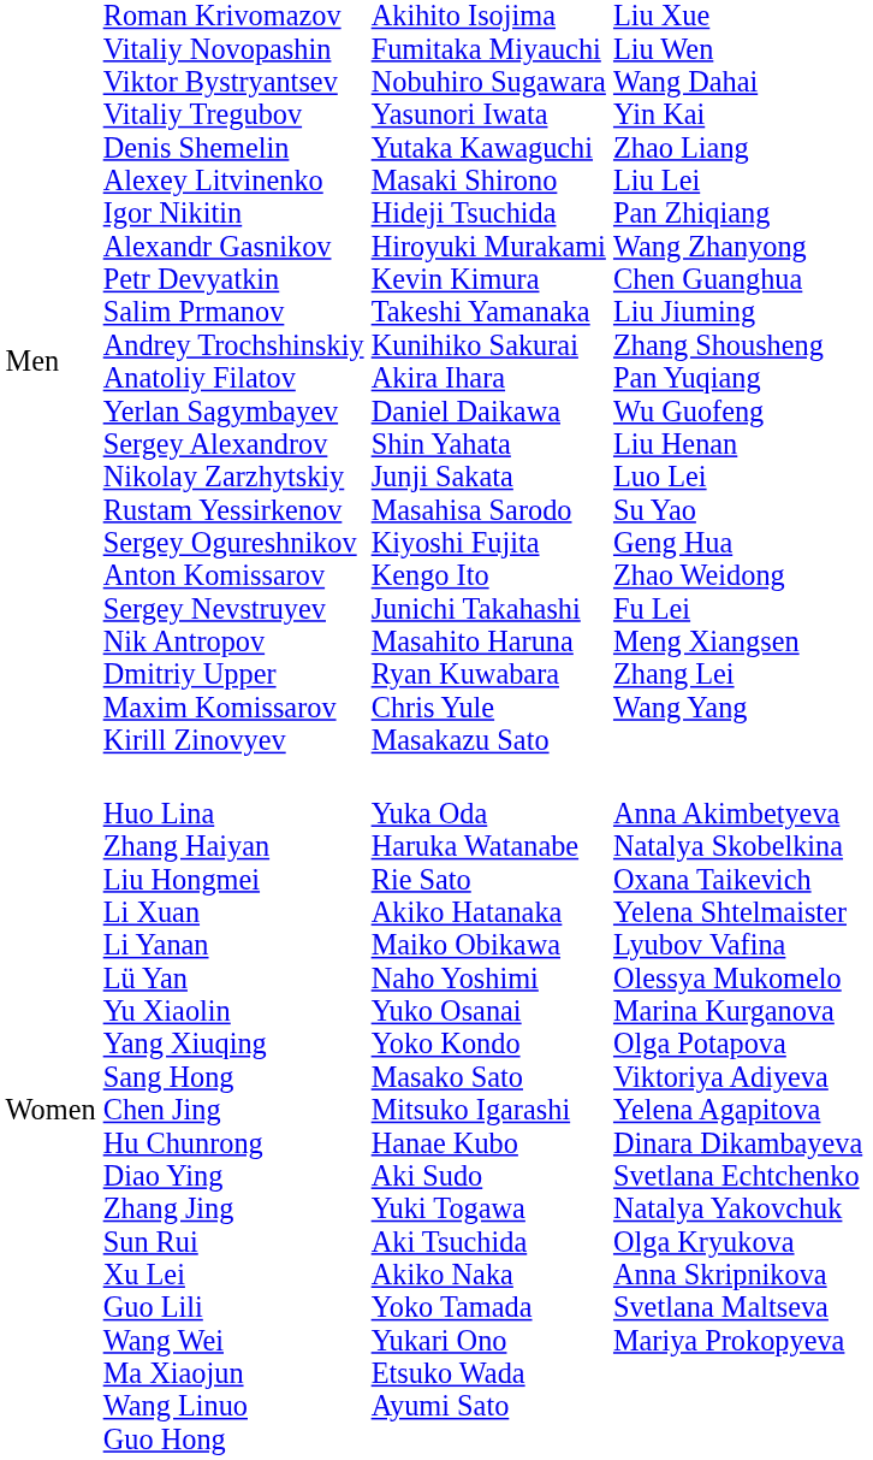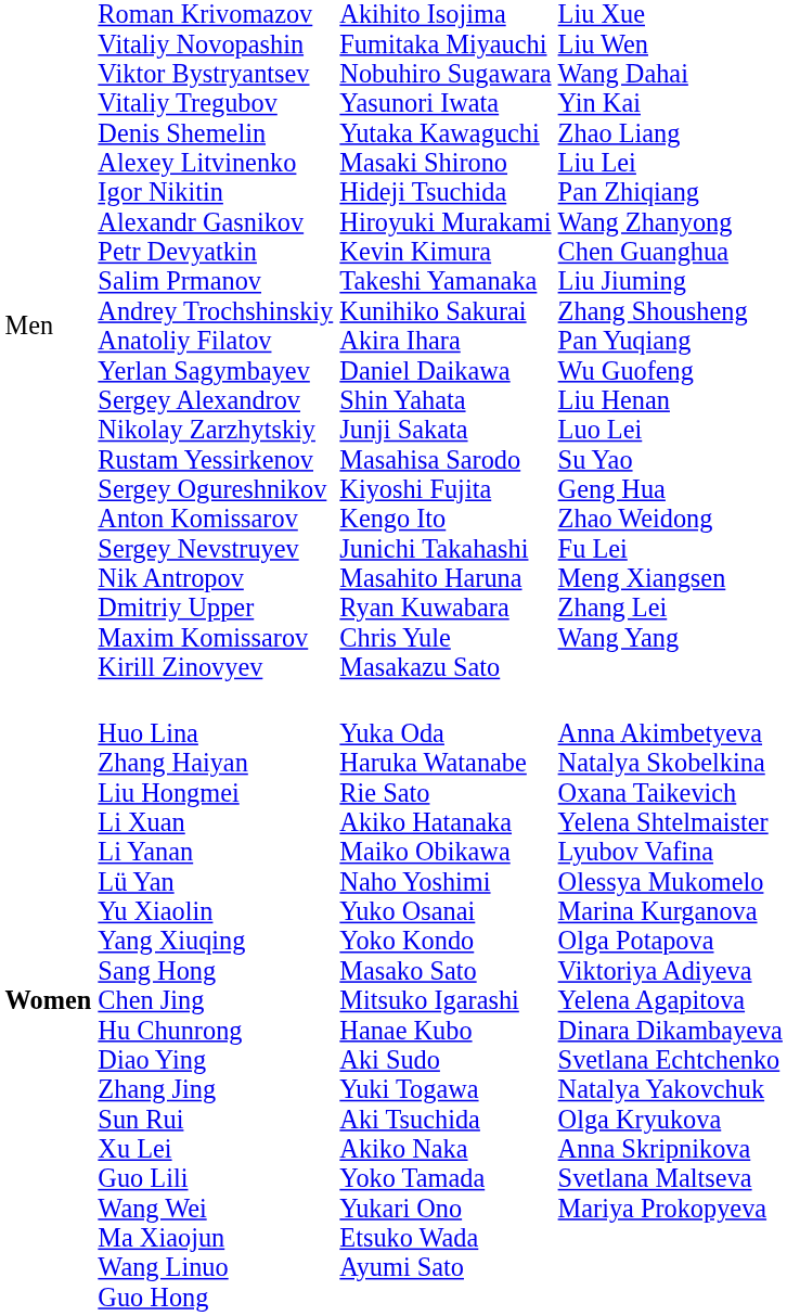Women | column 1: normal -> bold
